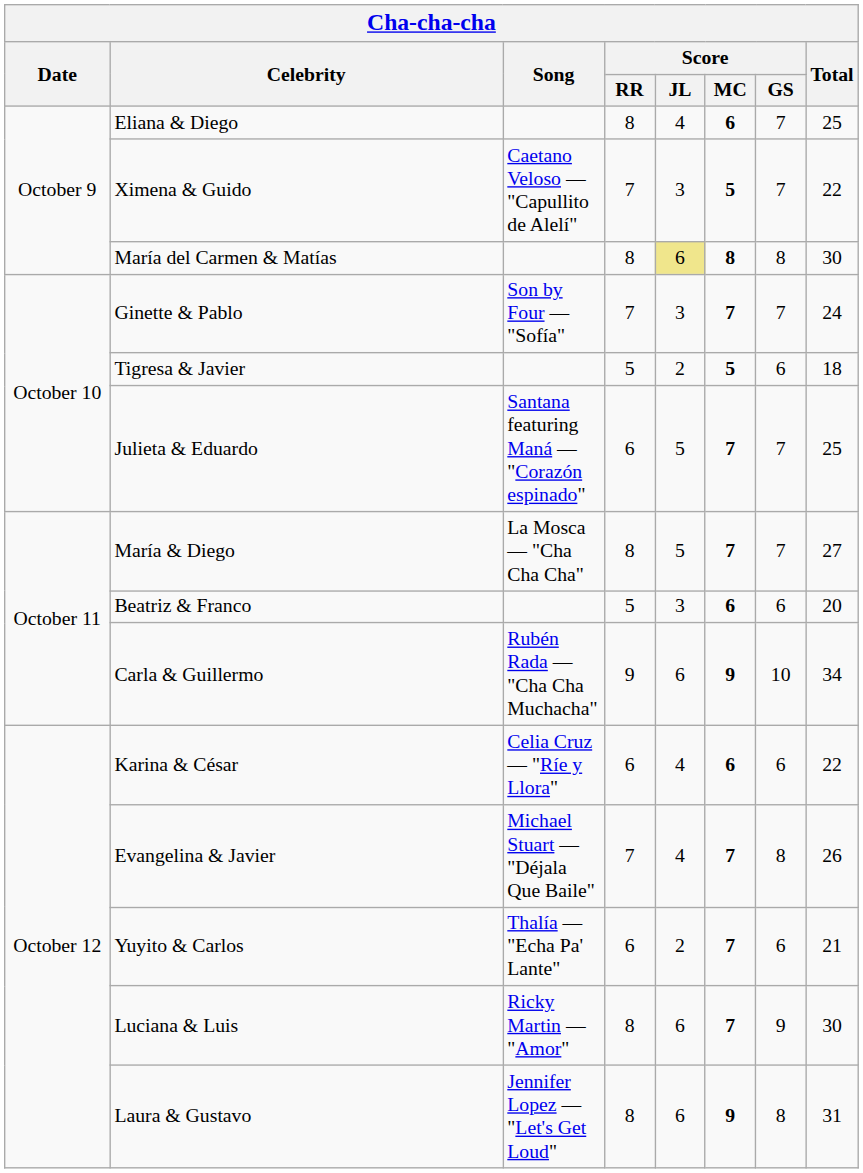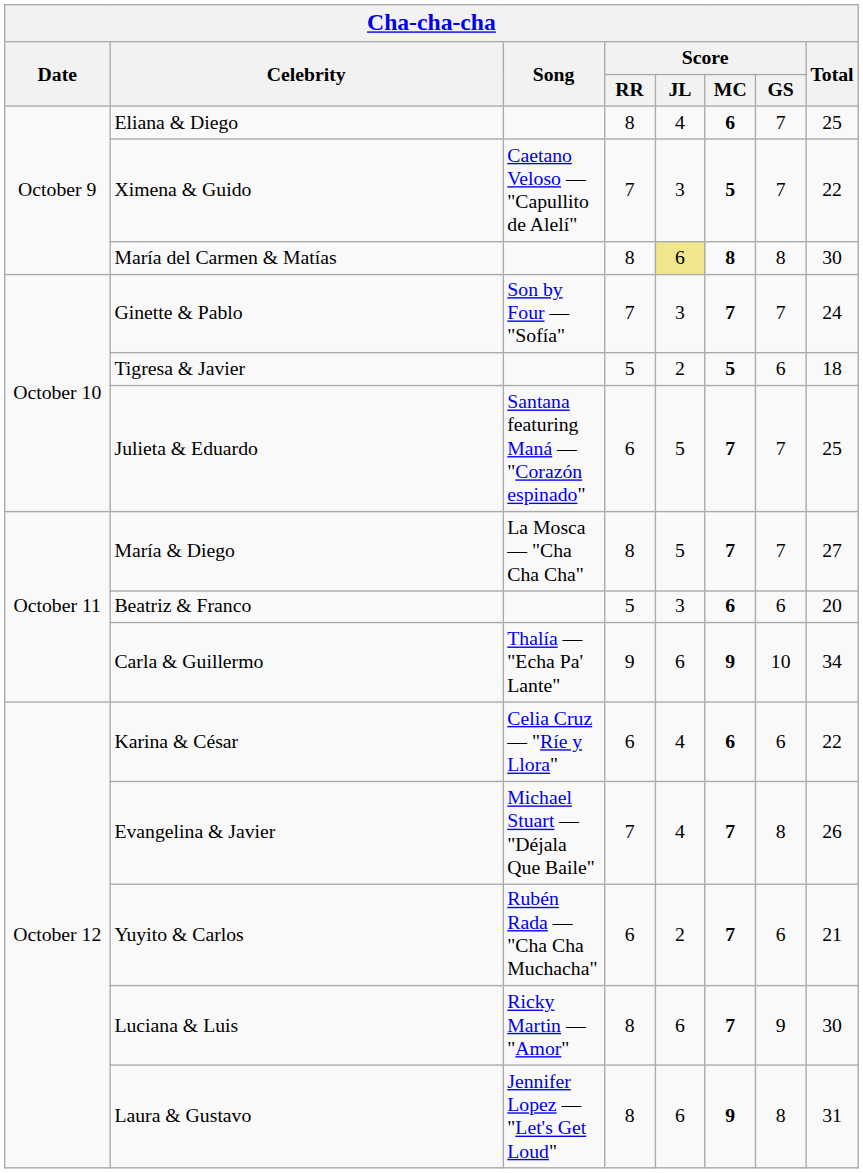Carla & Guillermo | Song: Rubén Rada — "Cha Cha Muchacha" -> Thalía — "Echa Pa' Lante"
Yuyito & Carlos | Song: Thalía — "Echa Pa' Lante" -> Rubén Rada — "Cha Cha Muchacha"
